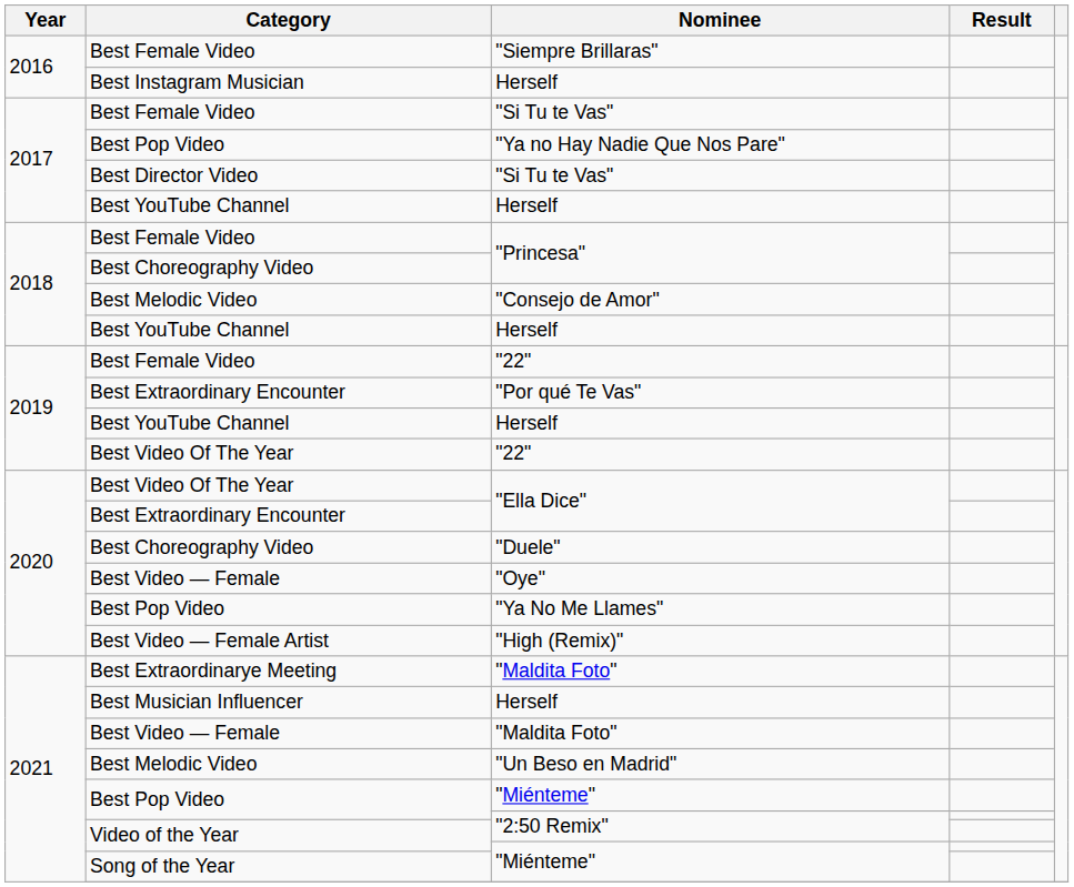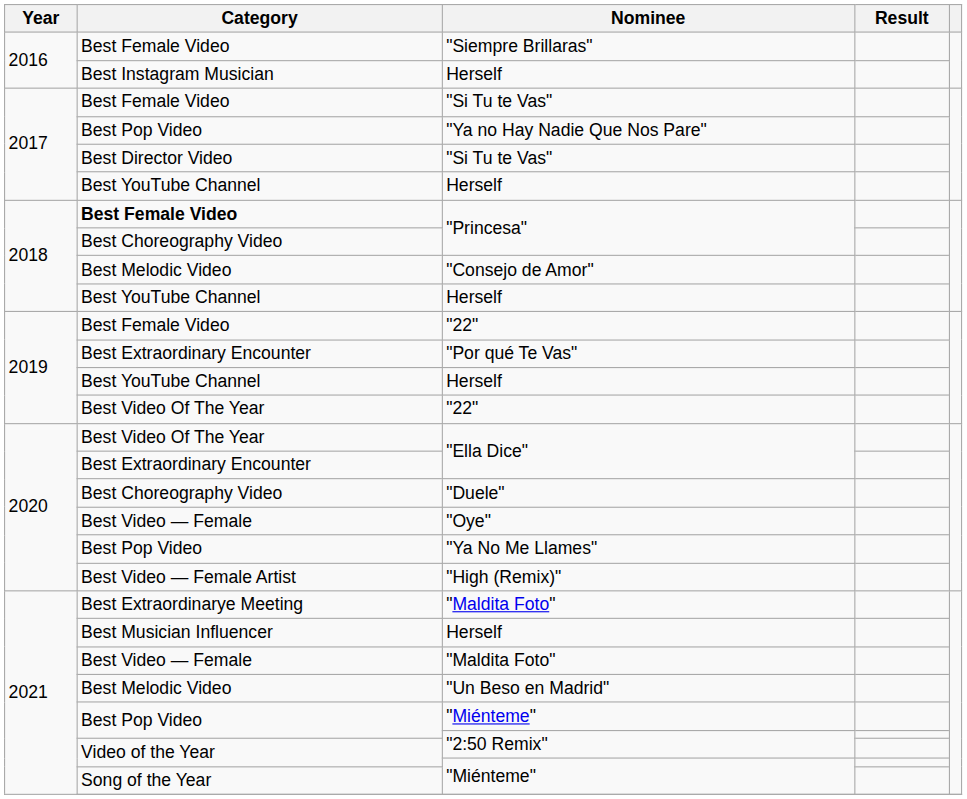Best Female Video / "Princesa" | Category: normal -> bold
